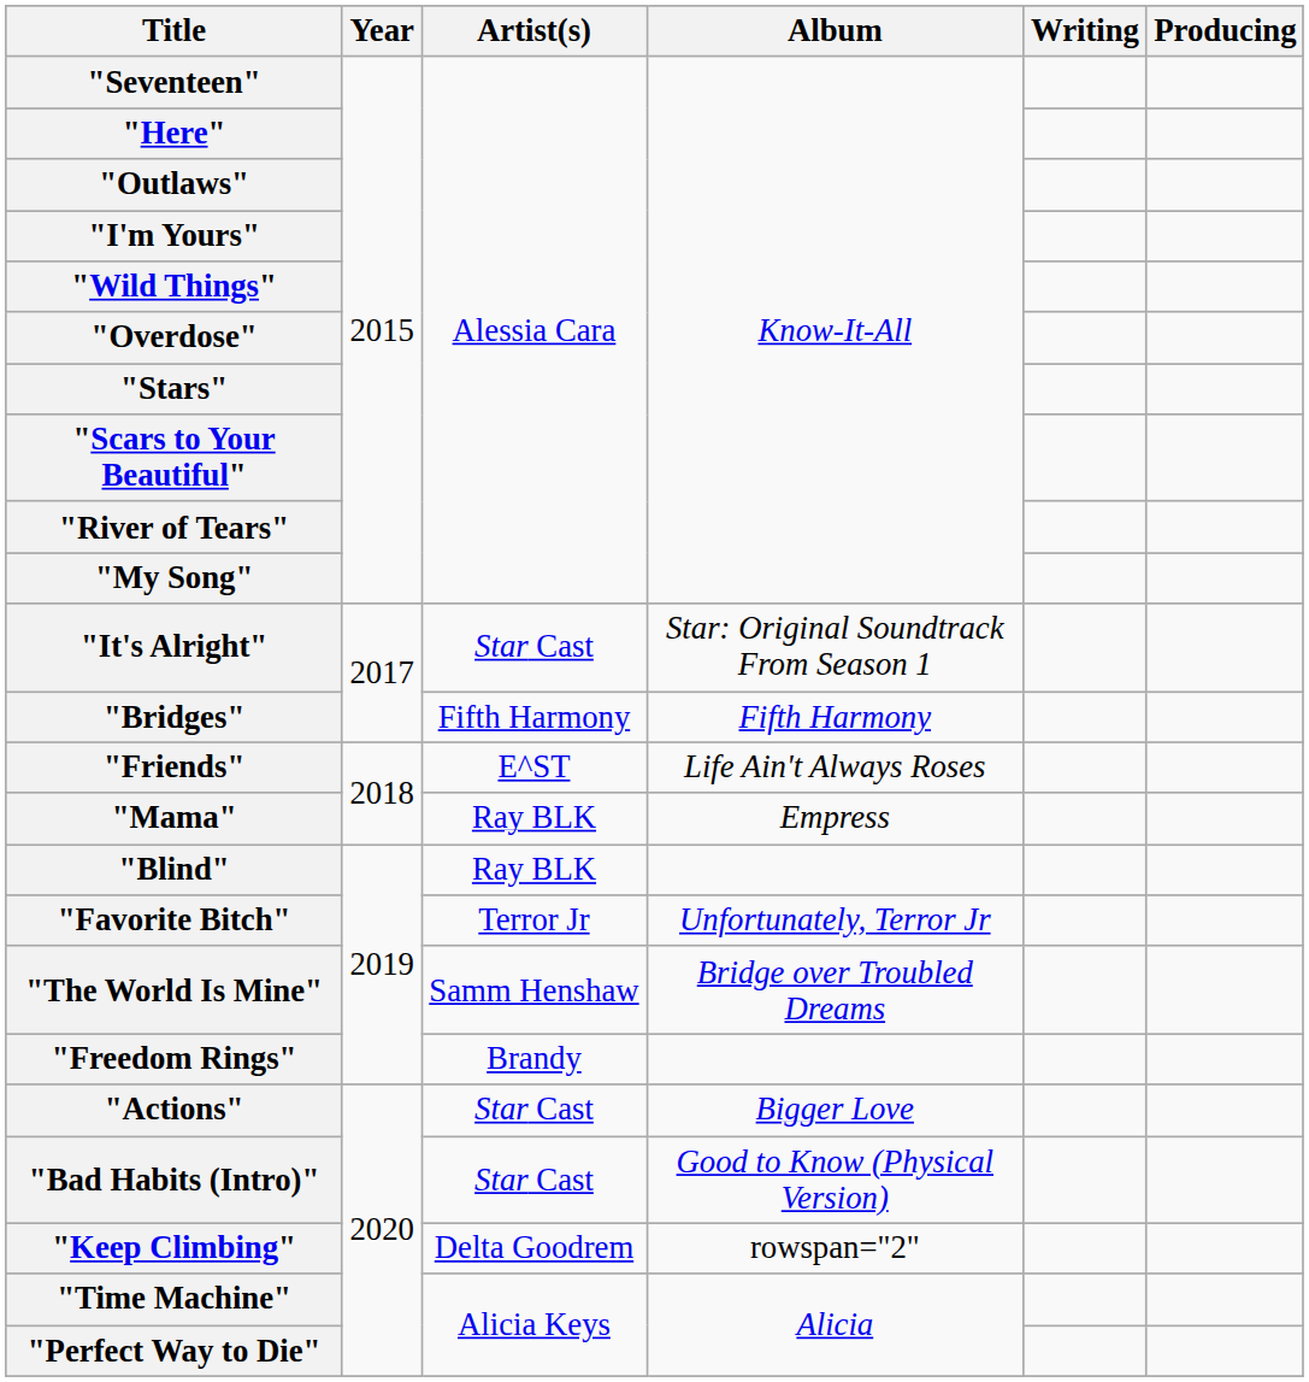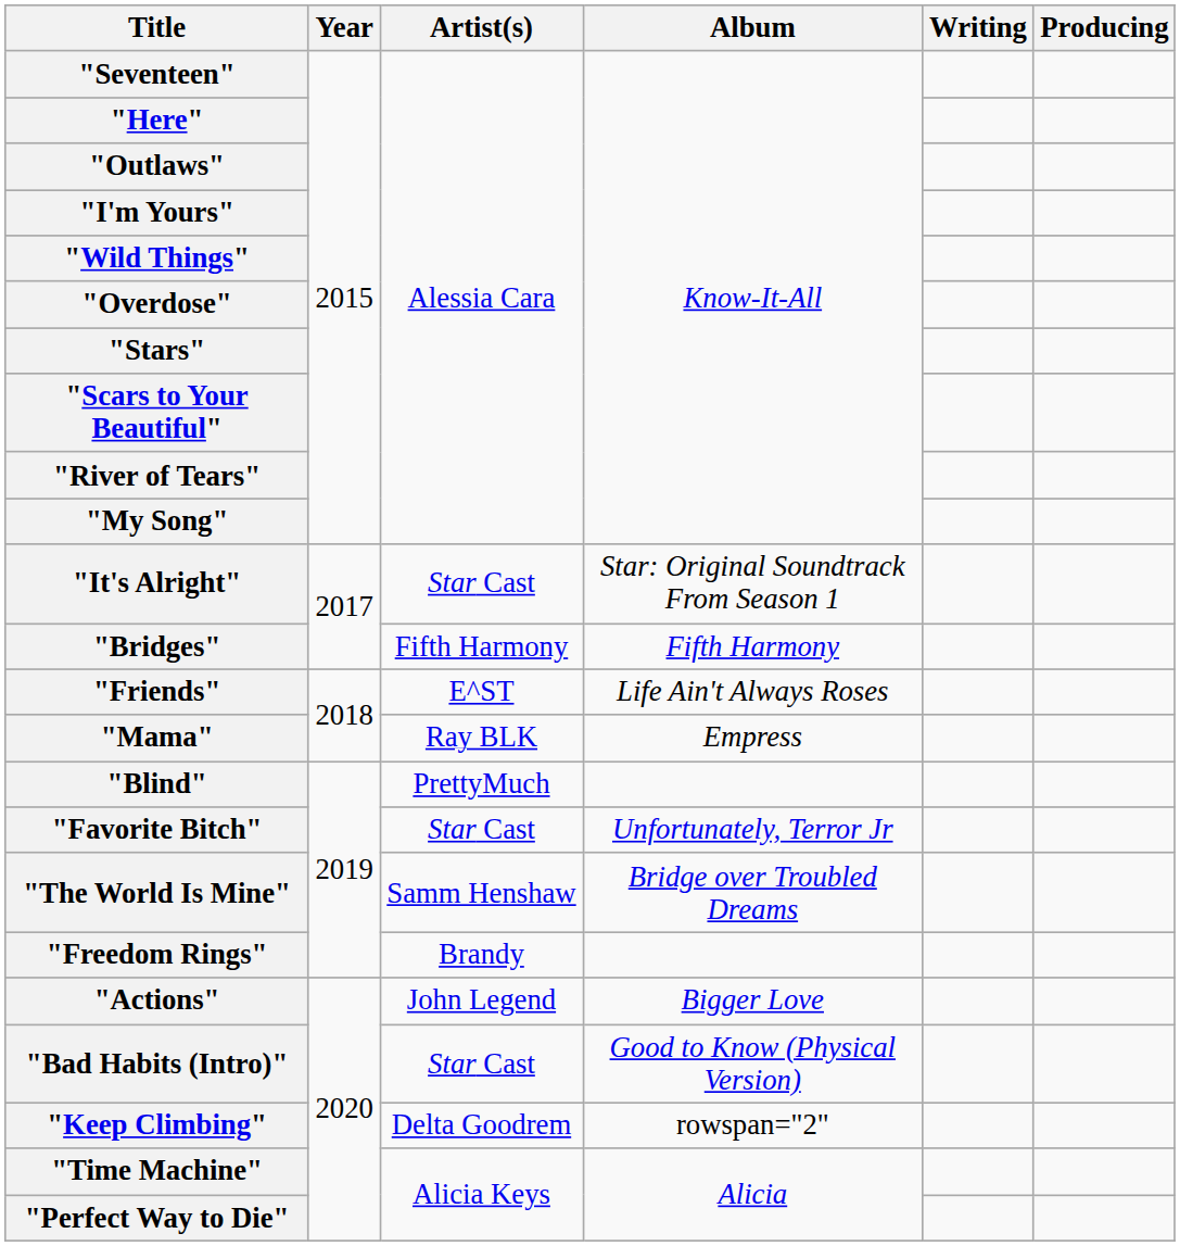"Blind" | Artist(s): Ray BLK -> PrettyMuch
"Favorite Bitch" | Artist(s): Terror Jr -> Star Cast
"Actions" | Artist(s): Star Cast -> John Legend
